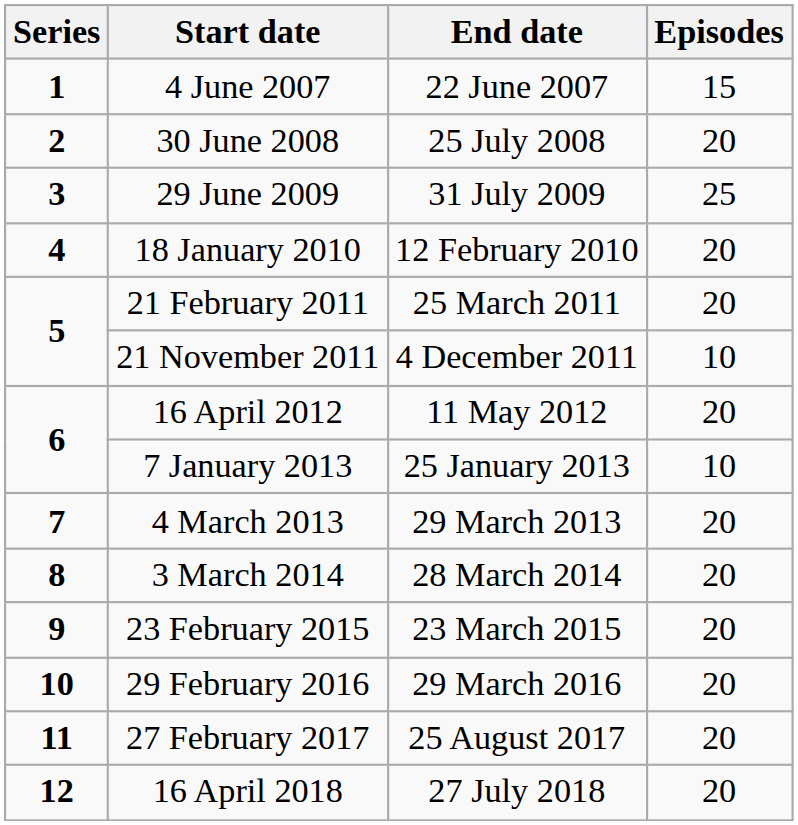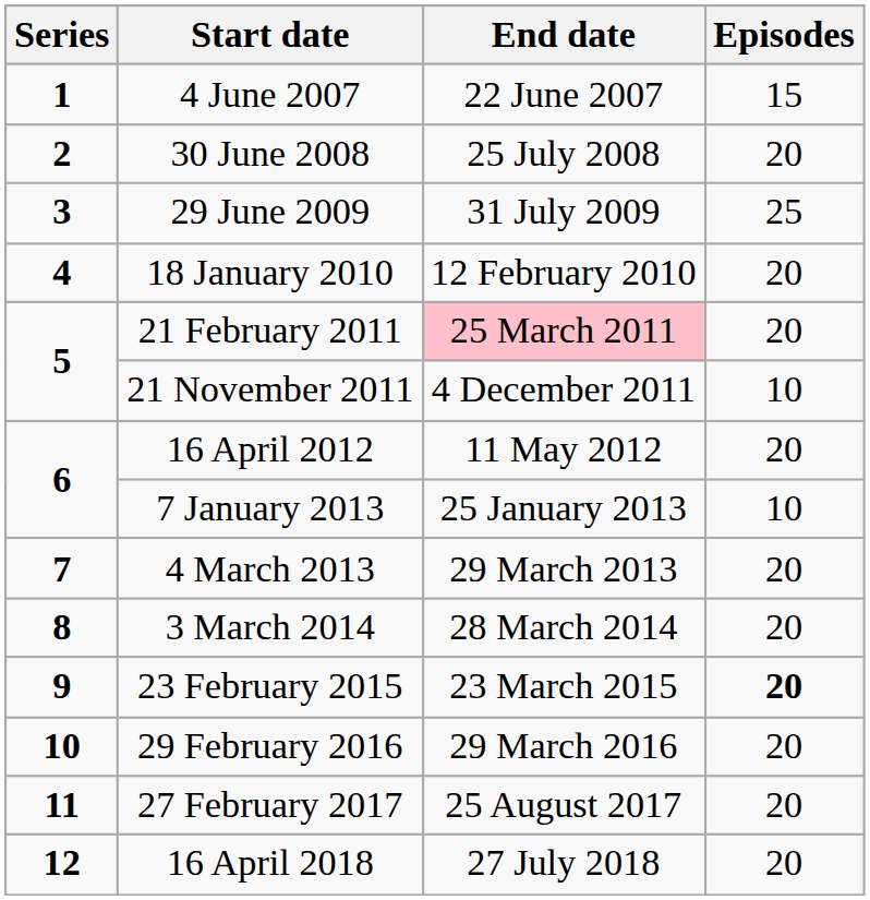21 February 2011 | End date: no background -> pink background
23 February 2015 | Episodes: normal -> bold
